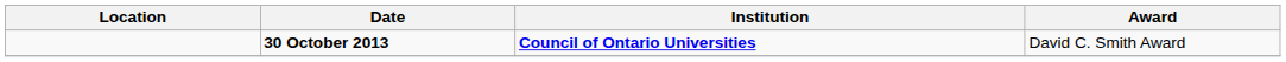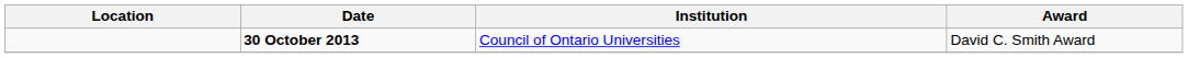30 October 2013 | Institution: bold -> normal
